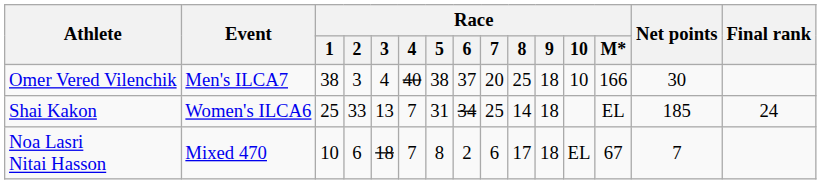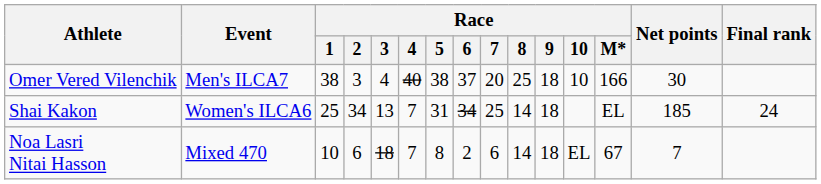Shai Kakon | Race / 2: 33 -> 34
Noa Lasri Nitai Hasson | Race / 8: 17 -> 14
